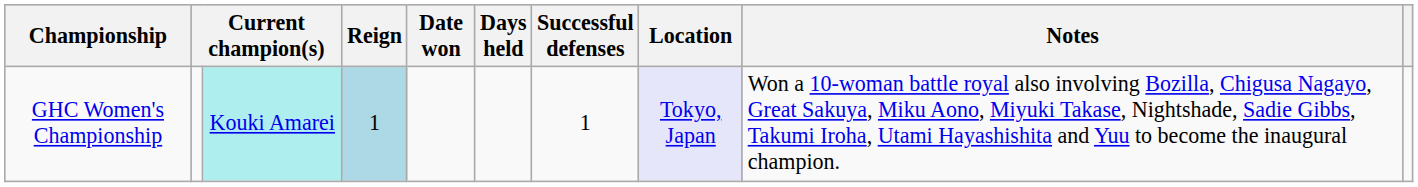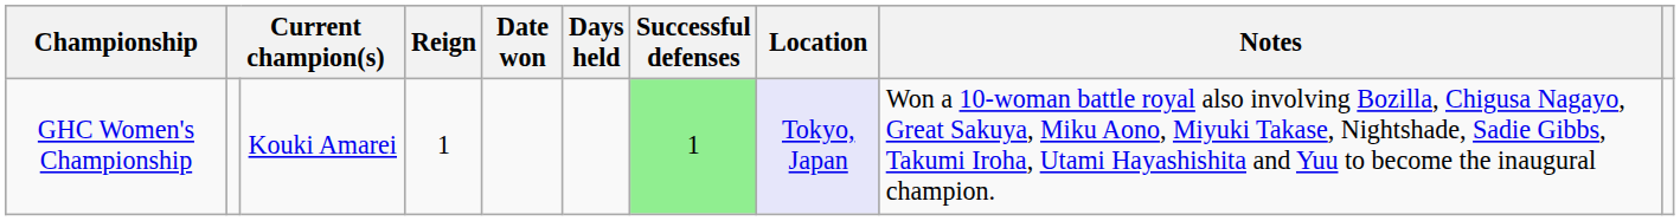GHC Women's Championship | column 3: paleturquoise background -> no background
GHC Women's Championship | Reign: lightblue background -> no background
GHC Women's Championship | Successful defenses: no background -> lightgreen background
